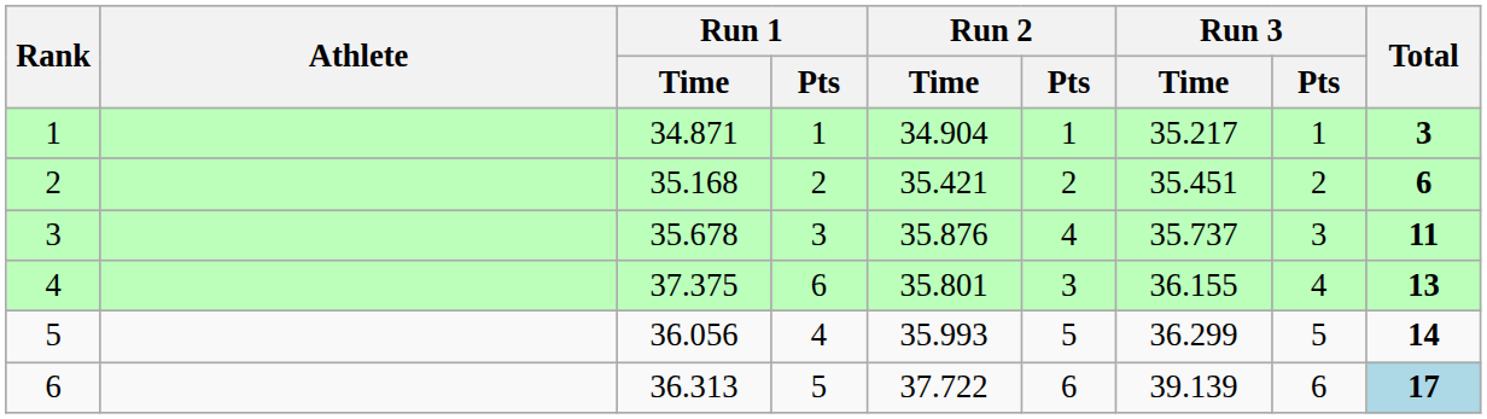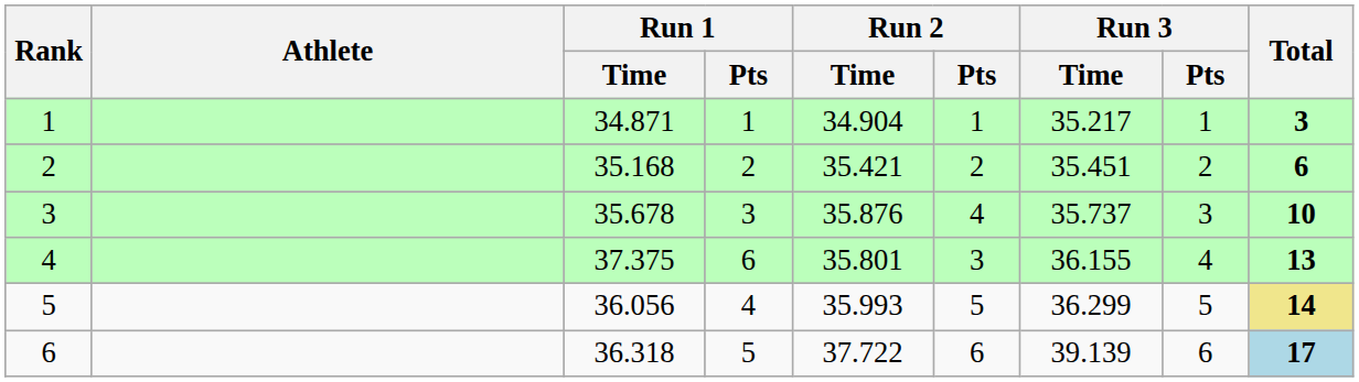row 5 | Total: 11 -> 10
row 7 | Total: no background -> khaki background
row 8 | Run 1 / Time: 36.313 -> 36.318
